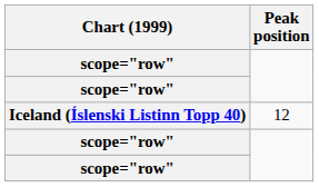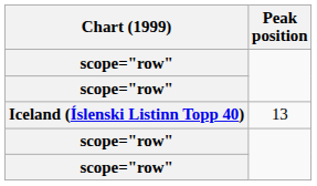Iceland (Íslenski Listinn Topp 40) | Peak position: 12 -> 13
